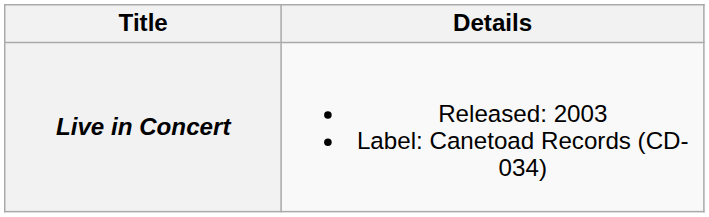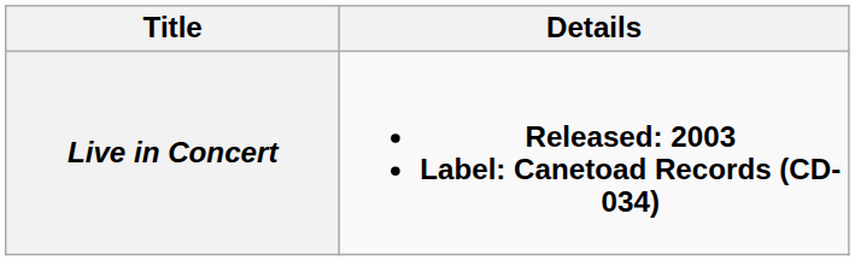Live in Concert | Details: normal -> bold
